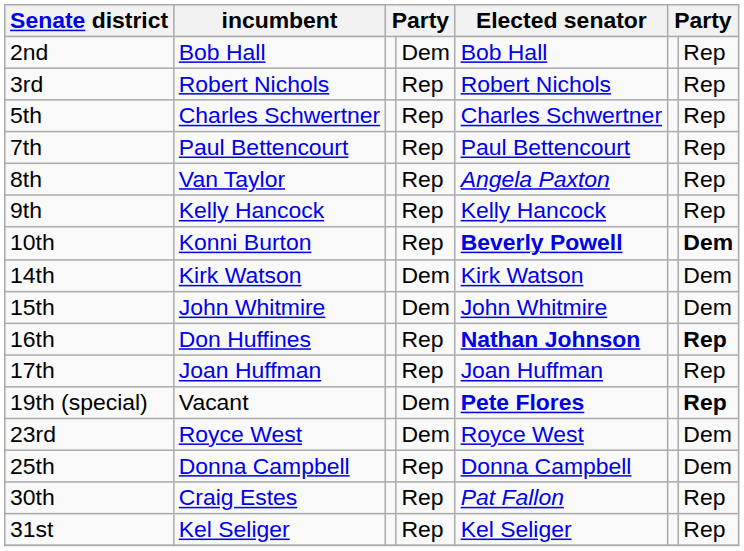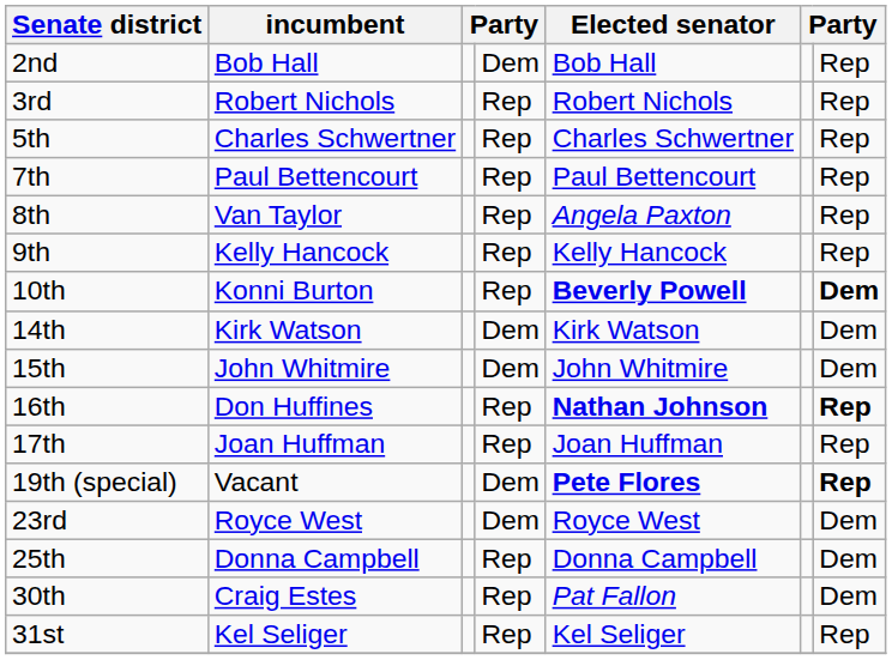30th | column 7: Rep -> Dem
